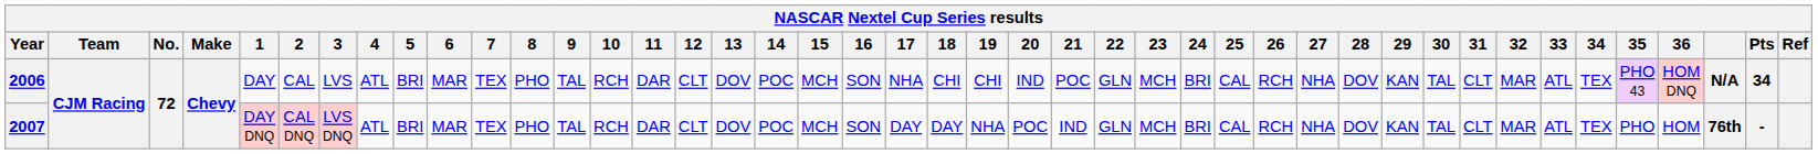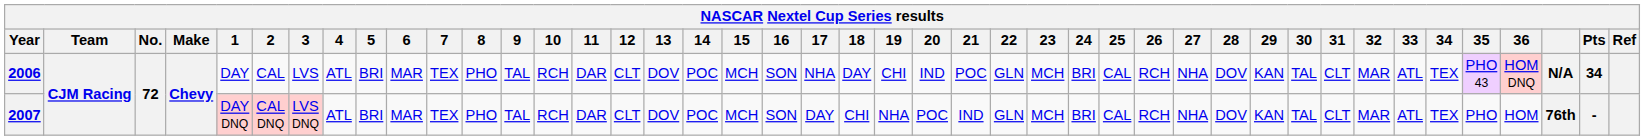2006 | 18: CHI -> DAY
2007 | 18: DAY -> CHI
